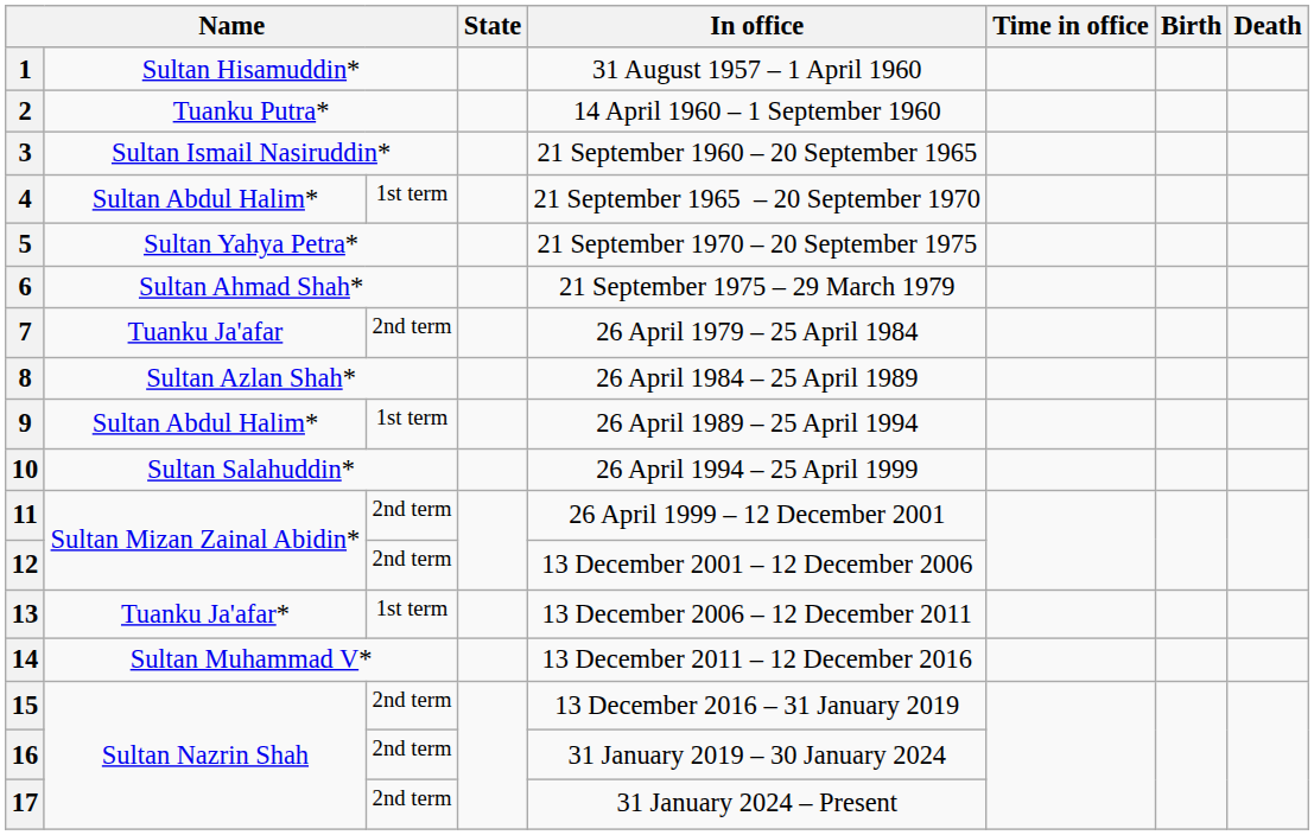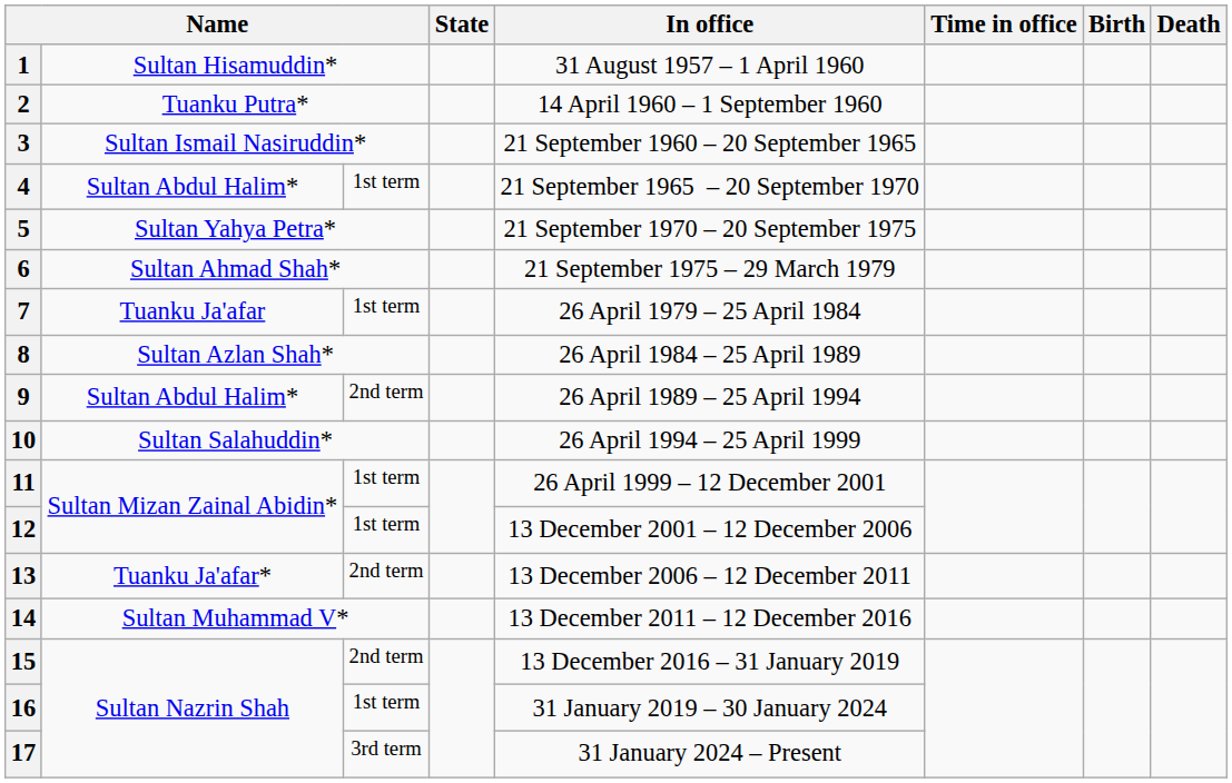7 | column 3: 2nd term -> 1st term
9 | column 3: 1st term -> 2nd term
11 | column 3: 2nd term -> 1st term
12 | column 3: 2nd term -> 1st term
13 | column 3: 1st term -> 2nd term
16 | column 3: 2nd term -> 1st term
17 | column 3: 2nd term -> 3rd term
